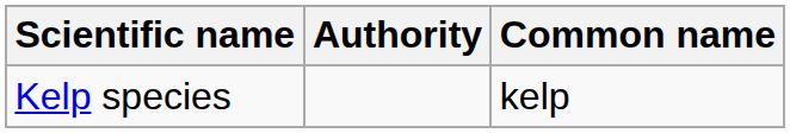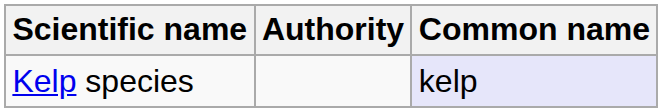Kelp species | Common name: no background -> lavender background
